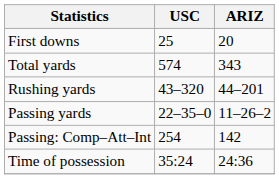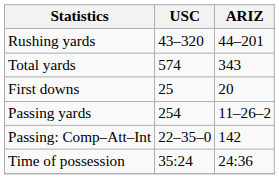rows swapped: First downs <-> Rushing yards
Passing yards | USC: 22–35–0 -> 254
Passing: Comp–Att–Int | USC: 254 -> 22–35–0
